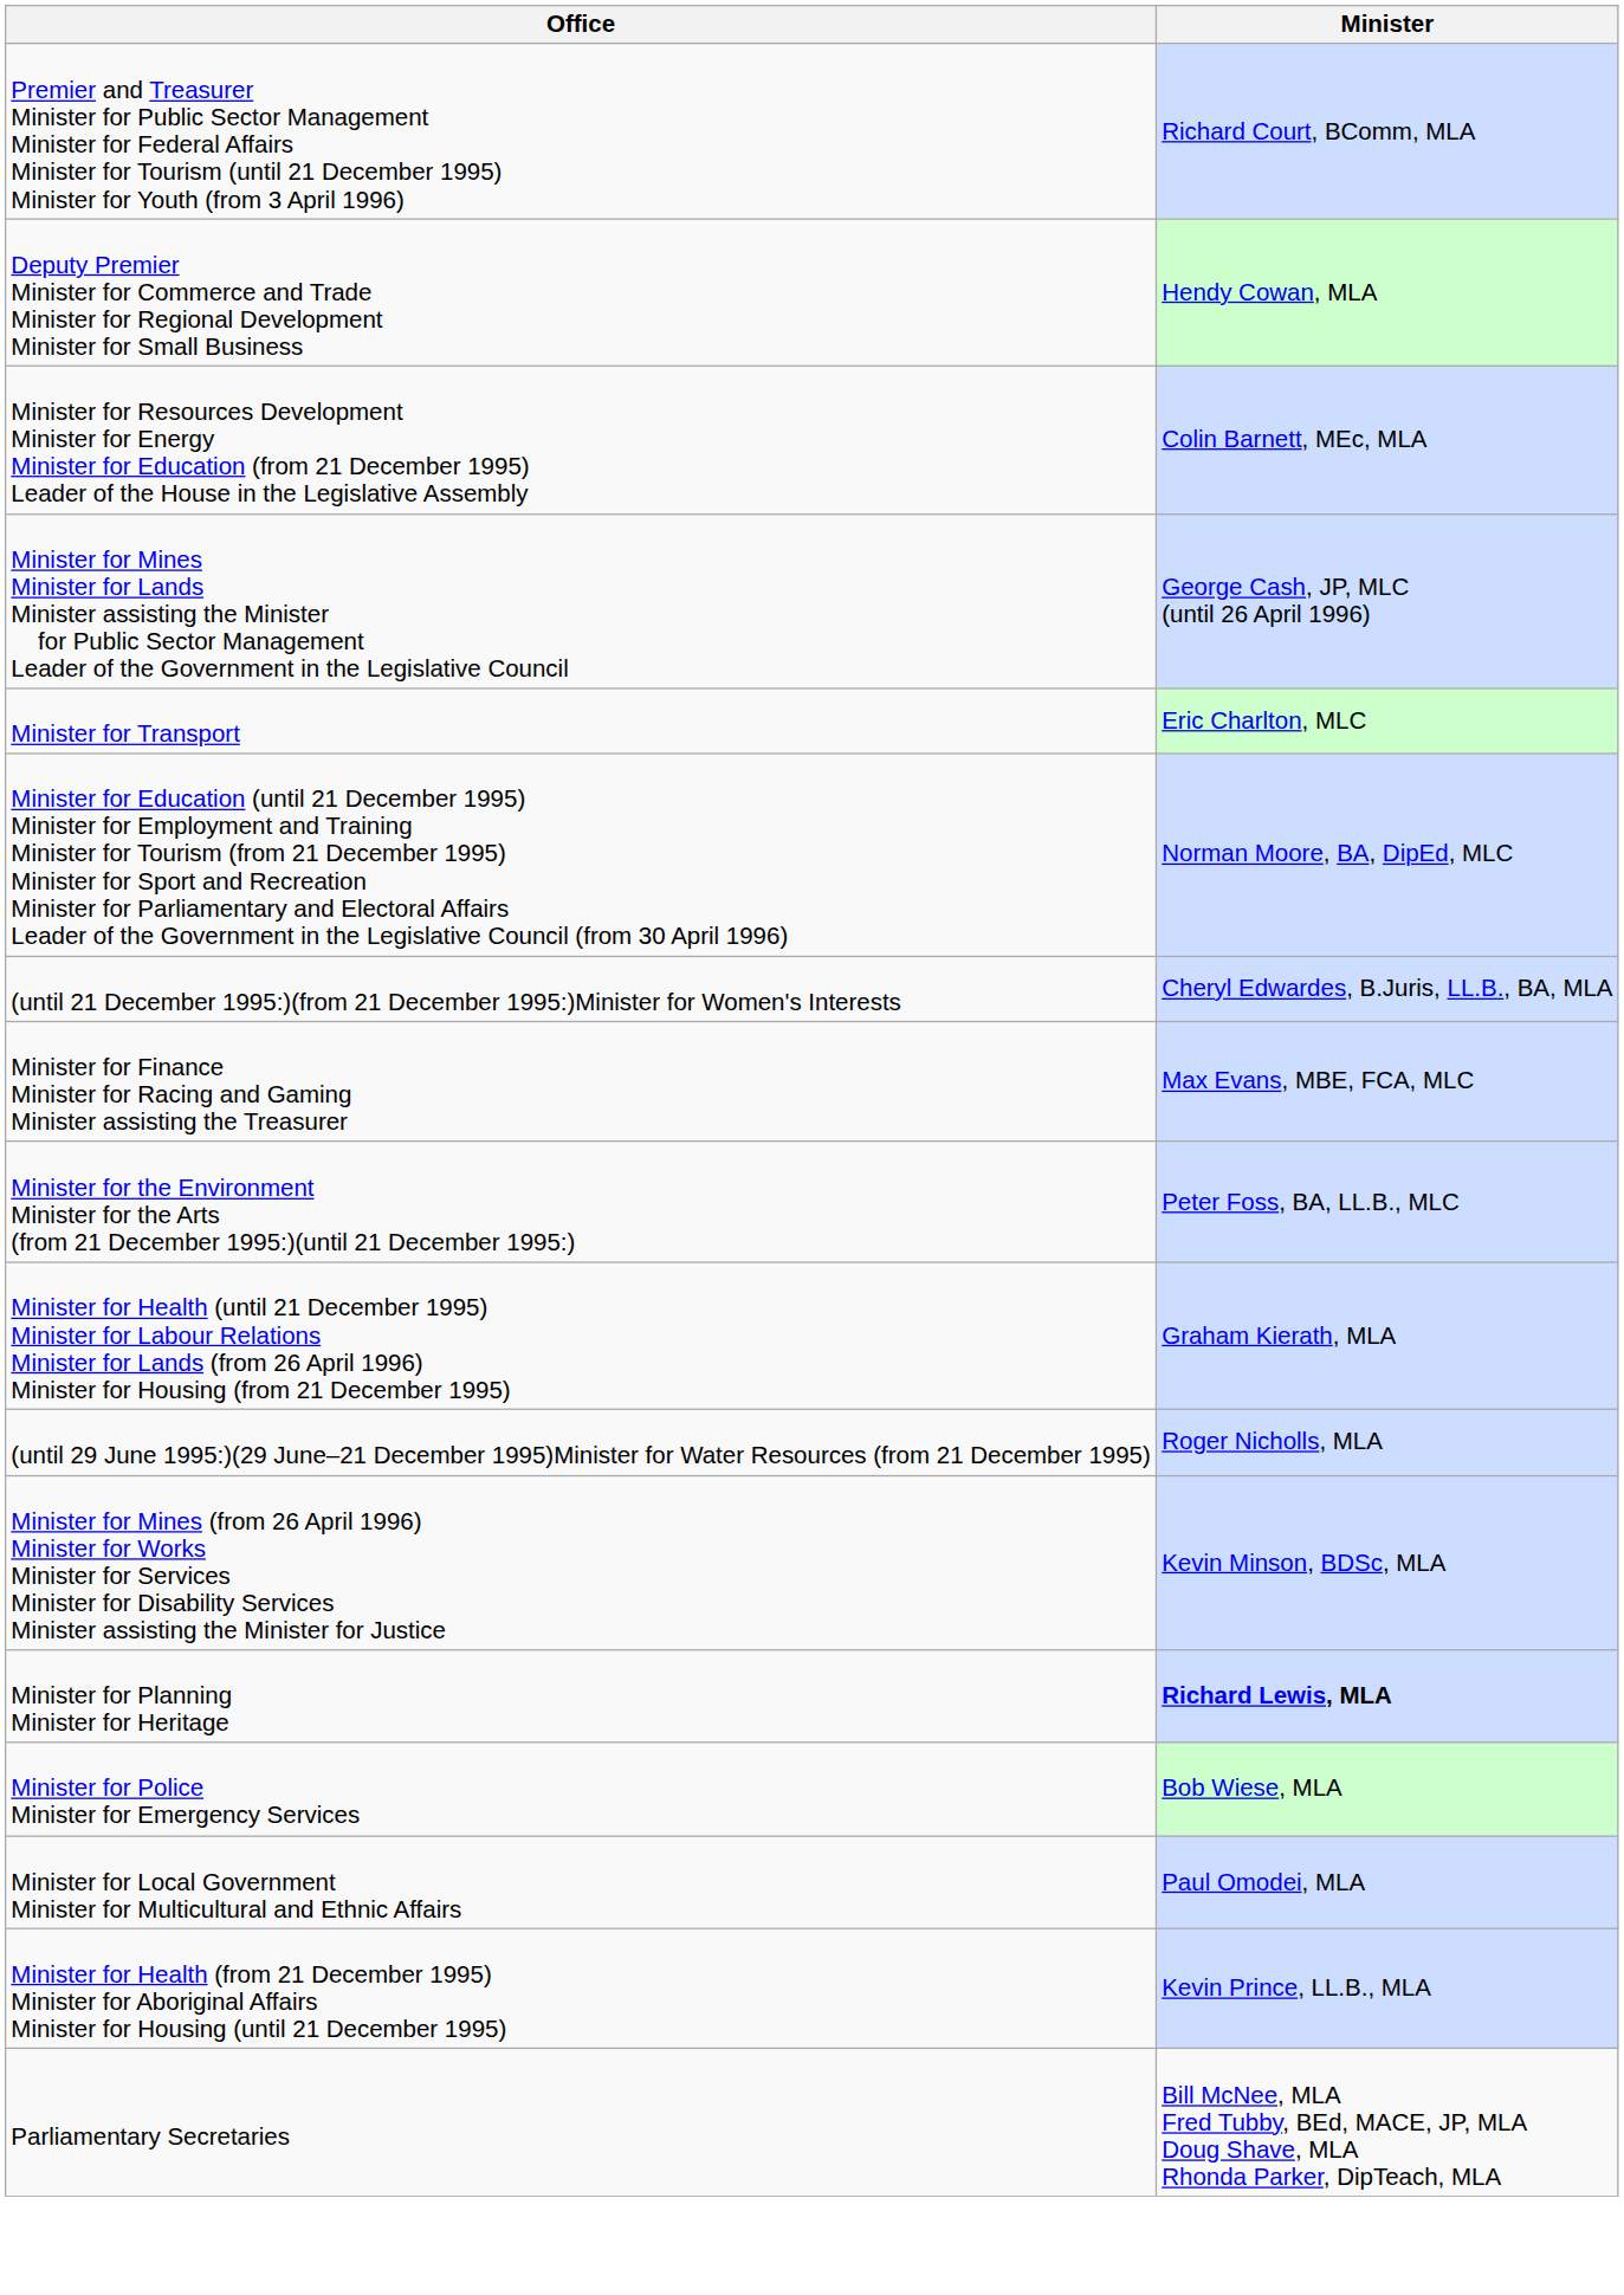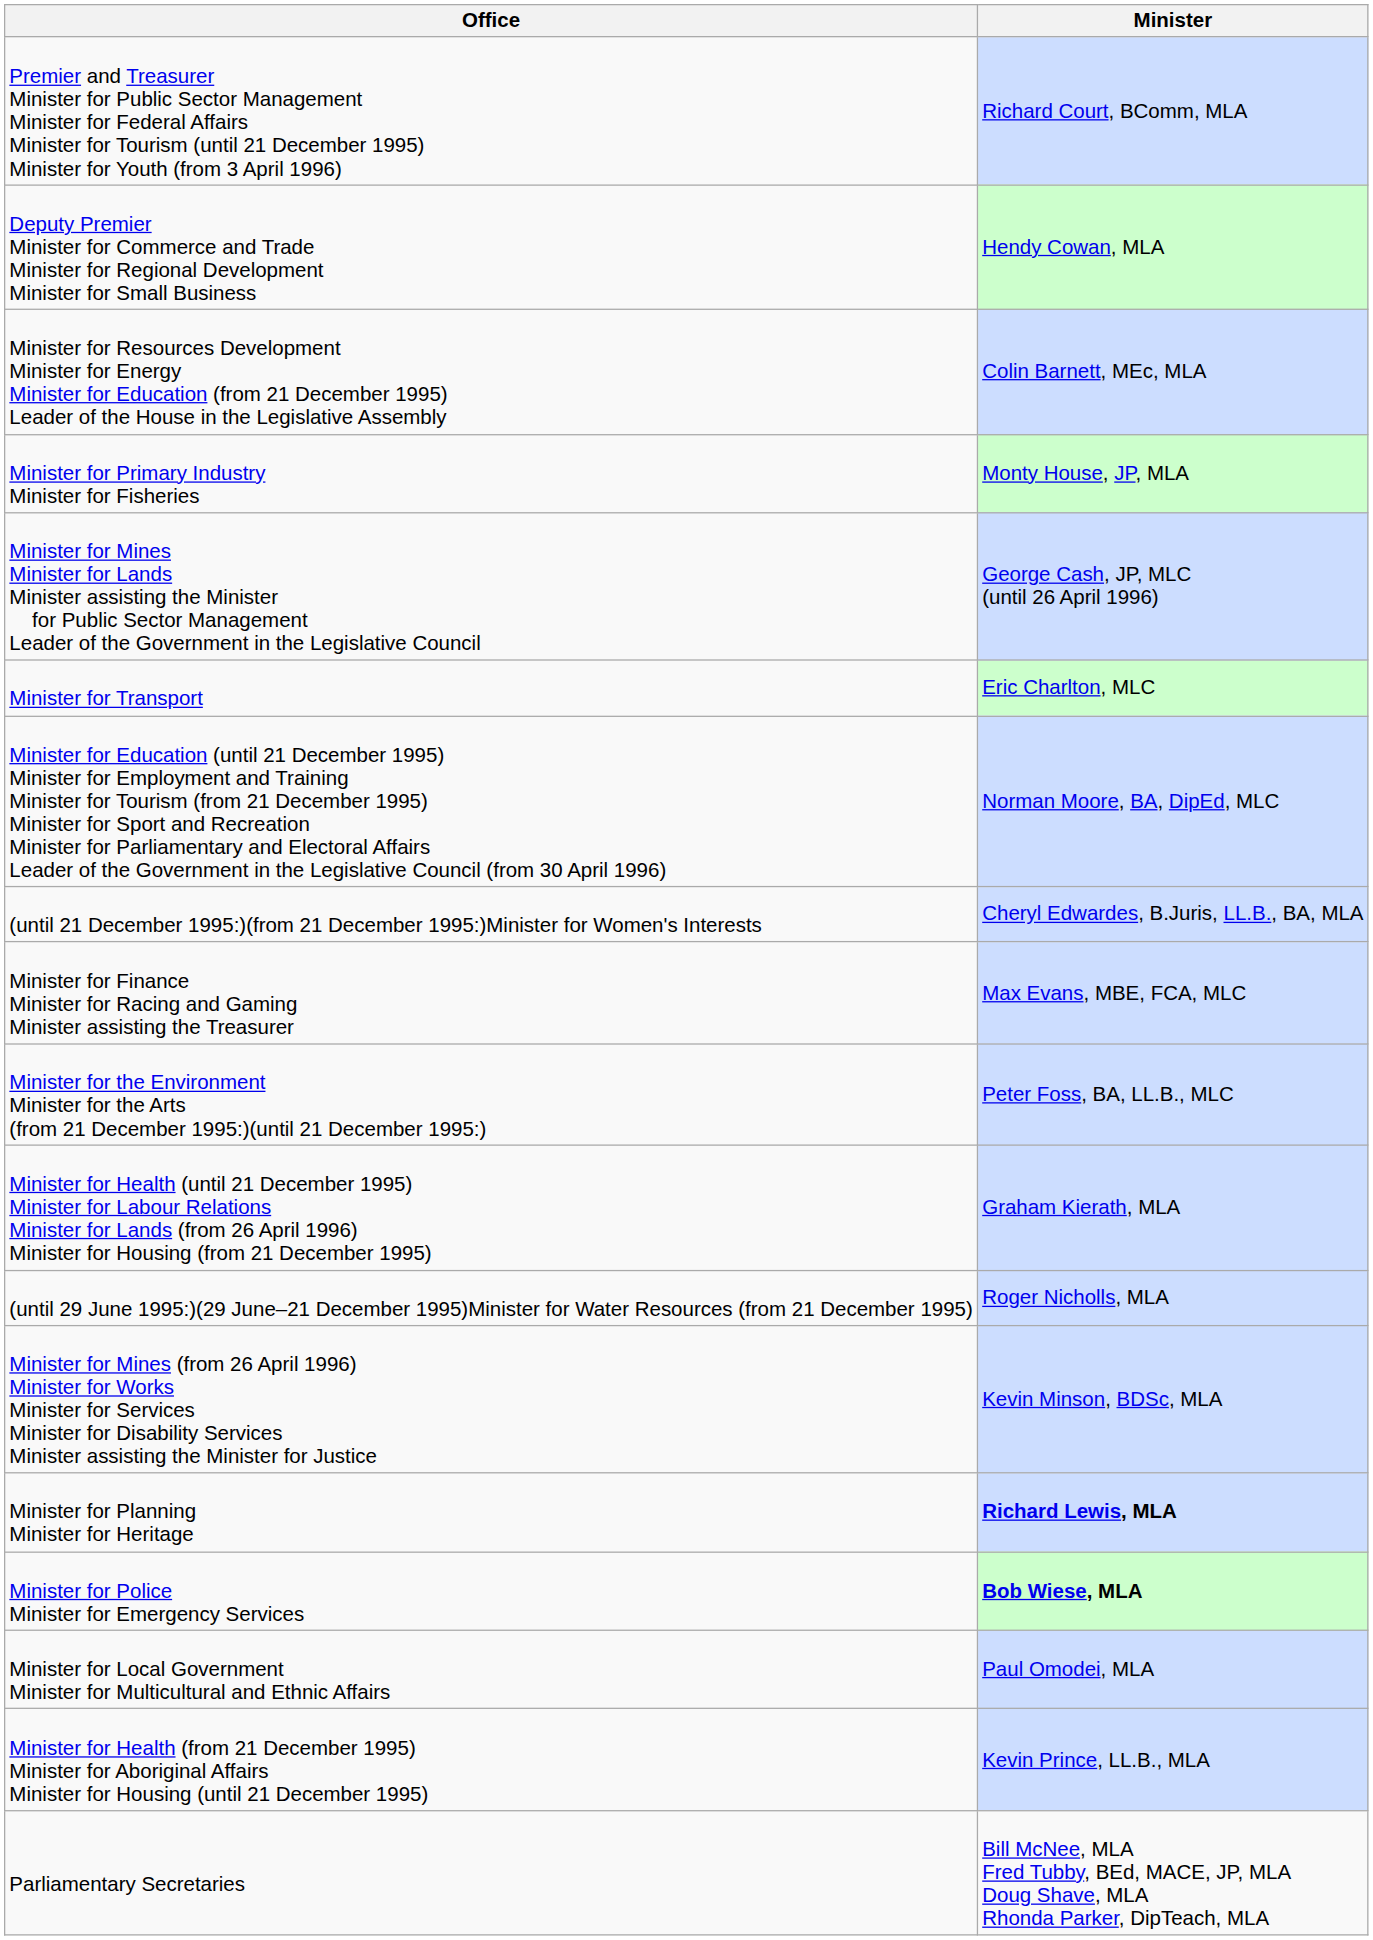+ row: Minister for Primary Industry Minister for Fisheries | Monty House, JP, MLA
Minister for Police Minister for Emergency Services | Minister: normal -> bold
